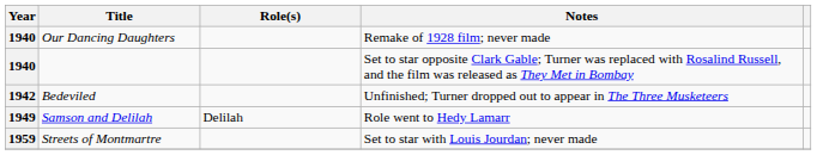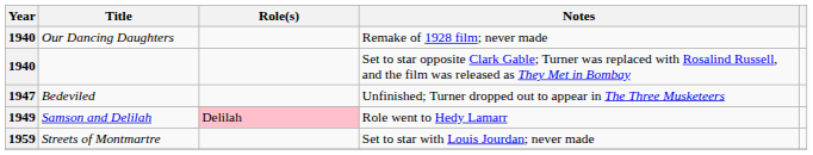Bedeviled | Year: 1942 -> 1947
Samson and Delilah | Role(s): no background -> pink background
